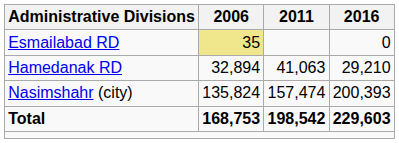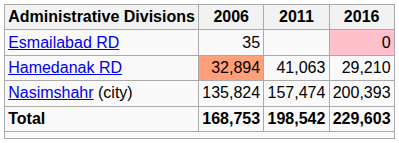Esmailabad RD | 2006: khaki background -> no background
Esmailabad RD | 2016: no background -> pink background
Hamedanak RD | 2006: no background -> lightsalmon background
